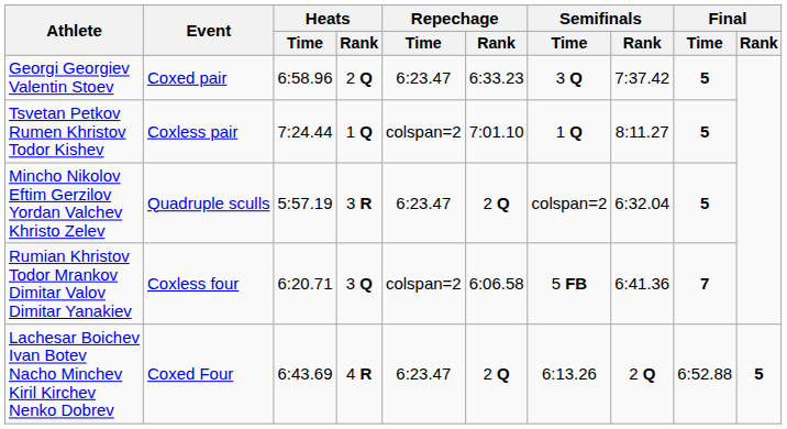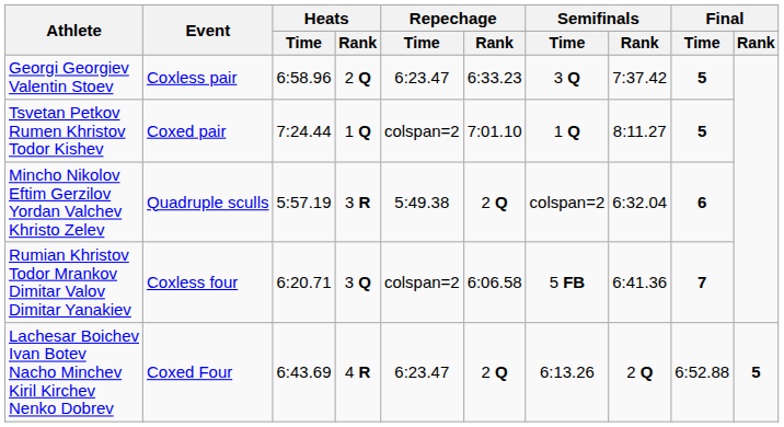Georgi Georgiev Valentin Stoev | Event: Coxed pair -> Coxless pair
Tsvetan Petkov Rumen Khristov Todor Kishev | Event: Coxless pair -> Coxed pair
Mincho Nikolov Eftim Gerzilov Yordan Valchev Khristo Zelev | Repechage / Time: 6:23.47 -> 5:49.38
Mincho Nikolov Eftim Gerzilov Yordan Valchev Khristo Zelev | Final / Time: 5 -> 6
